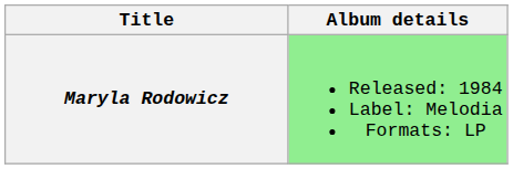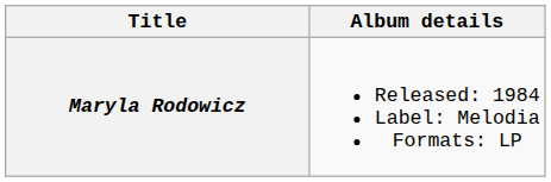Maryla Rodowicz | Album details: lightgreen background -> no background
